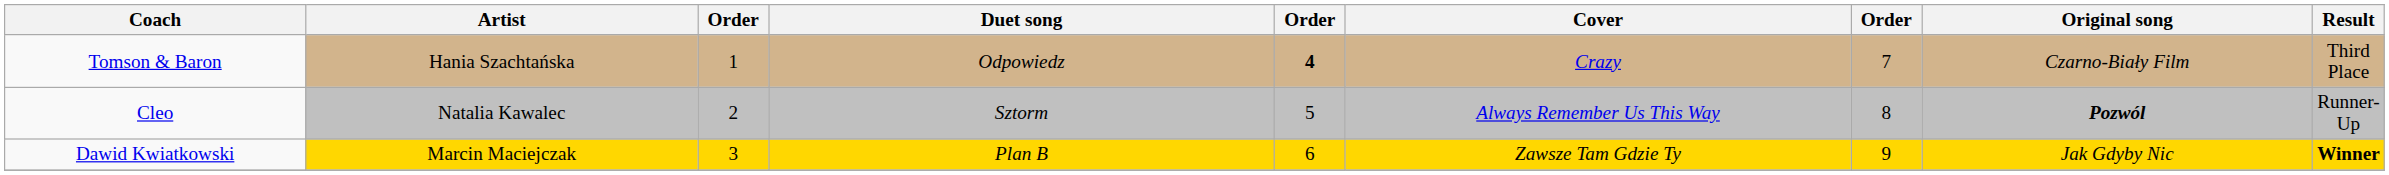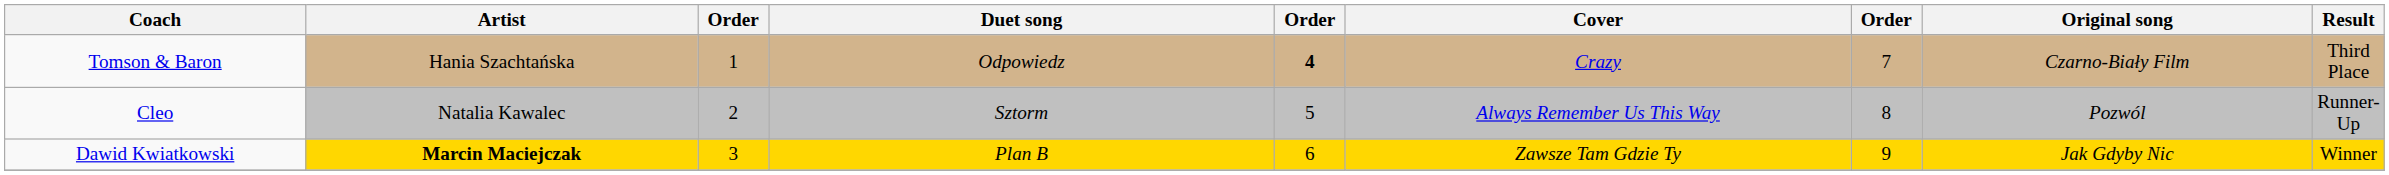Cleo | Original song: bold -> normal
Dawid Kwiatkowski | Artist: normal -> bold
Dawid Kwiatkowski | Result: bold -> normal
